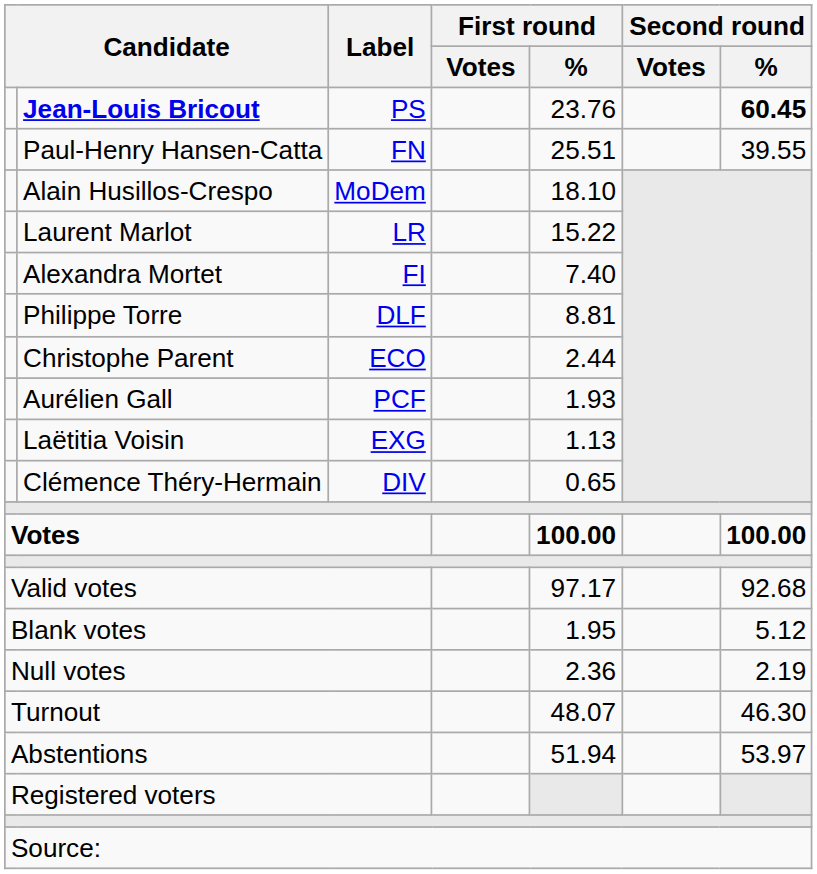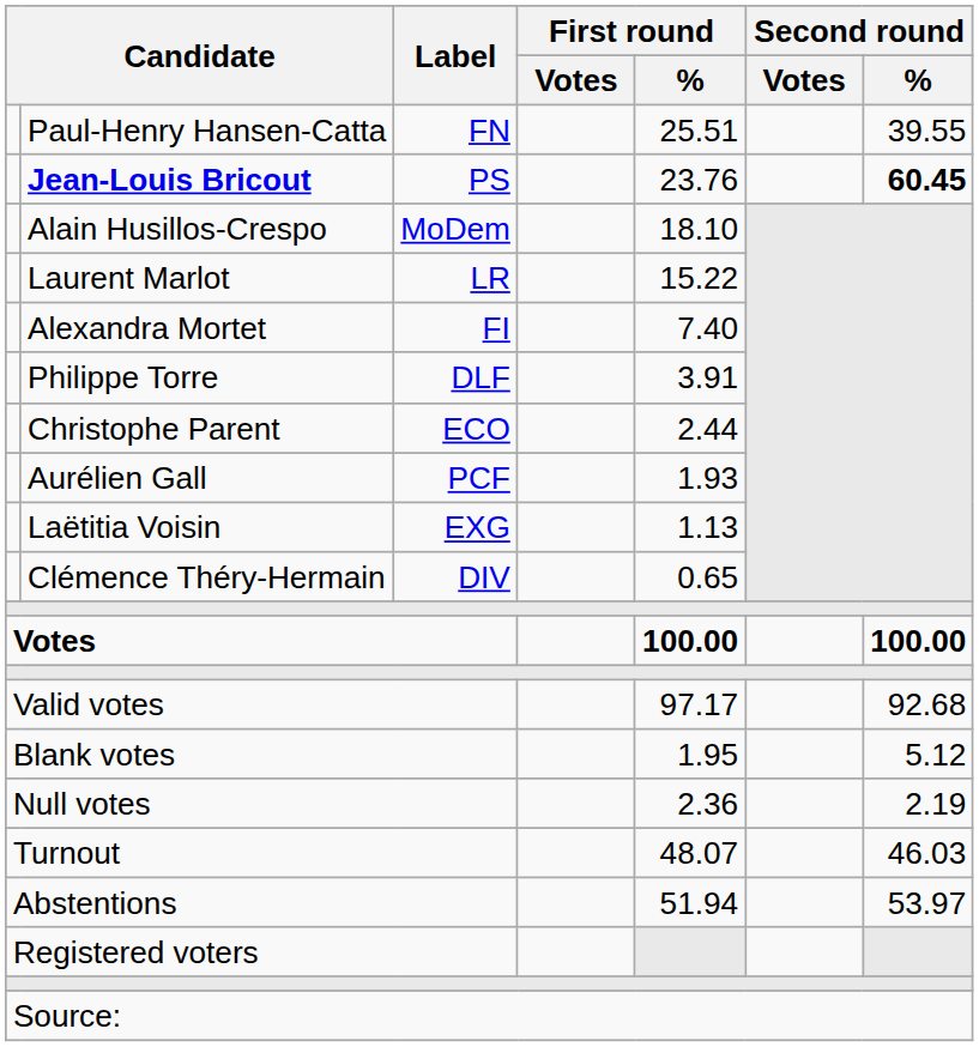rows swapped: Paul-Henry Hansen-Catta <-> Jean-Louis Bricout
Philippe Torre | First round / %: 8.81 -> 3.91
Turnout | Second round / %: 46.30 -> 46.03
